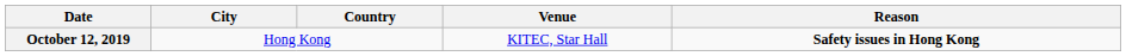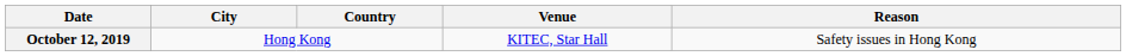October 12, 2019 | Reason: bold -> normal
